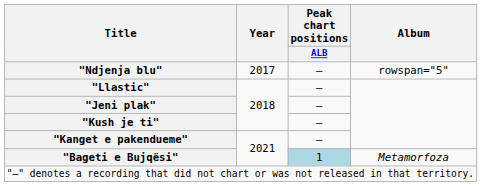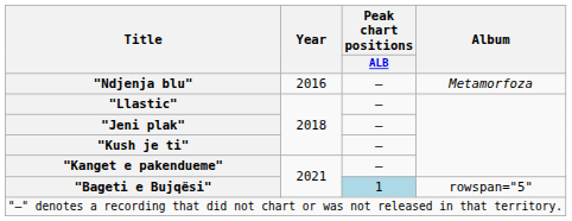"Ndjenja blu" | Year: 2017 -> 2016
"Ndjenja blu" | Album: rowspan="5" -> Metamorfoza
"Bageti e Bujqësi" | Album: Metamorfoza -> rowspan="5"
